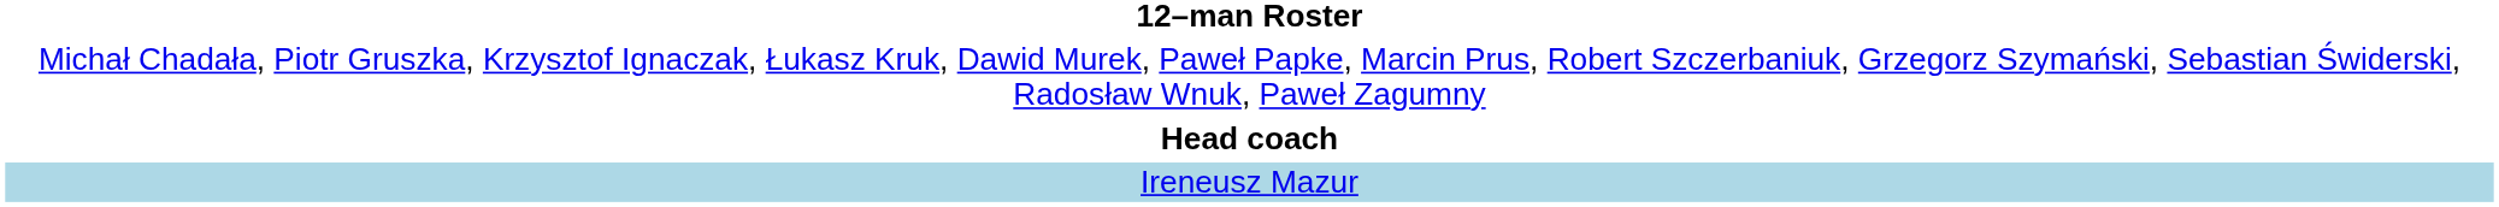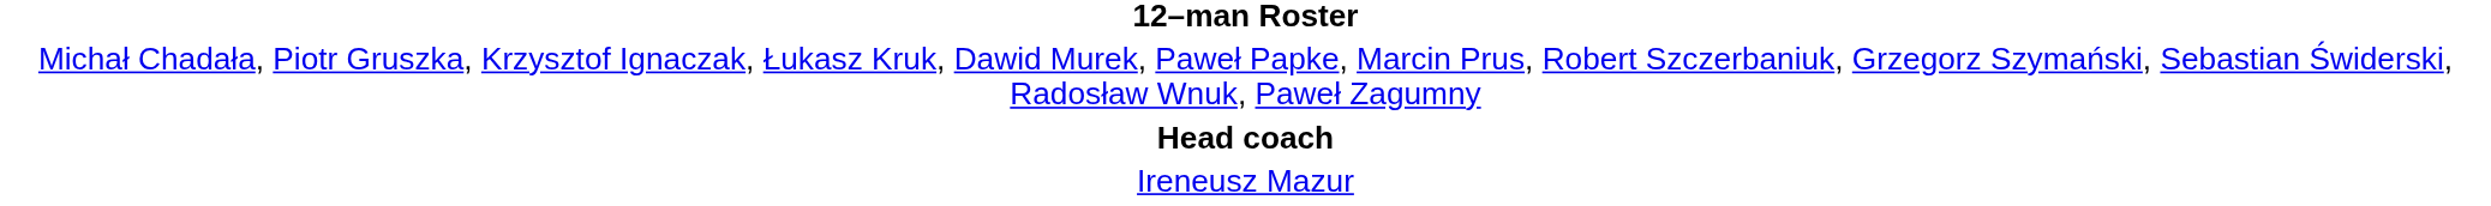row 4 | column 1: lightblue background -> no background
